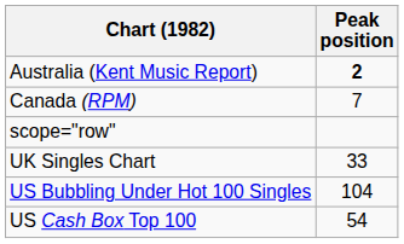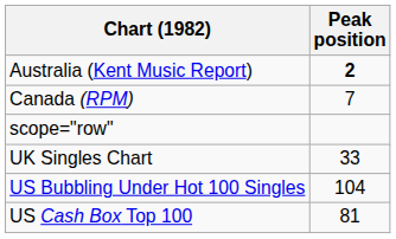US Cash Box Top 100 | Peak position: 54 -> 81
